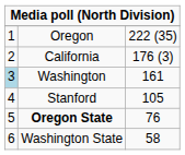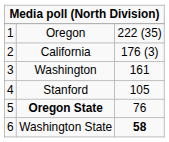Washington | column 1: lightblue background -> no background
Washington State | column 3: normal -> bold
